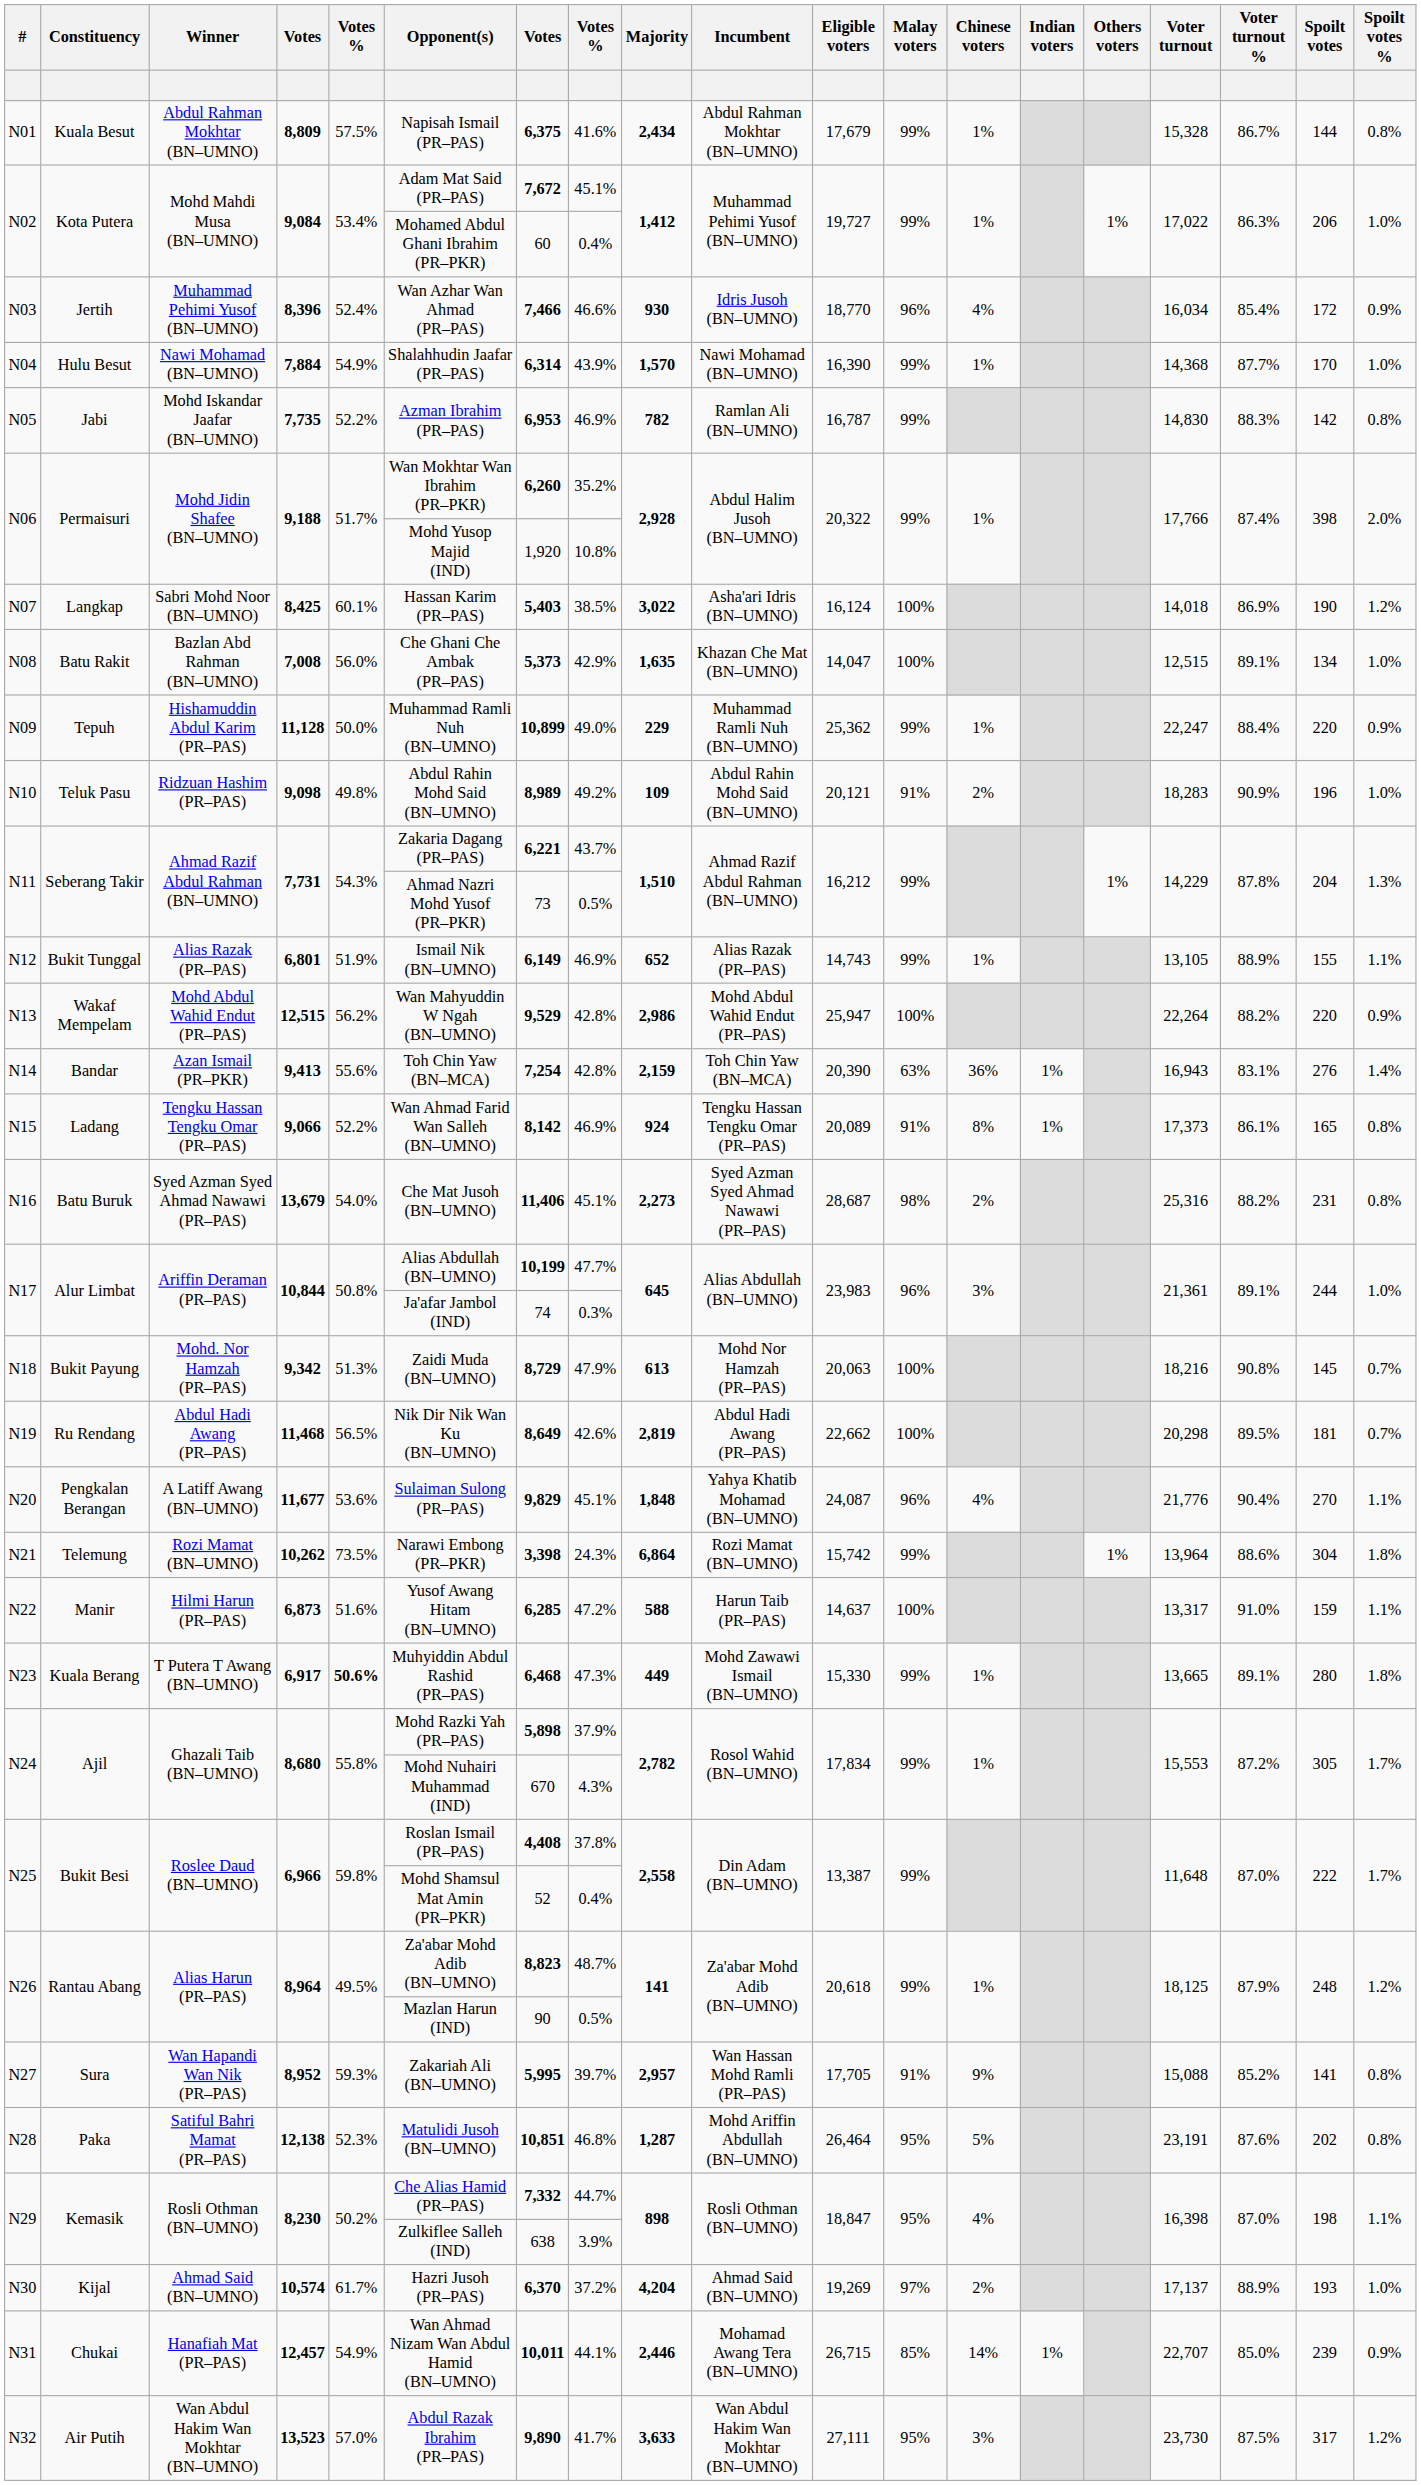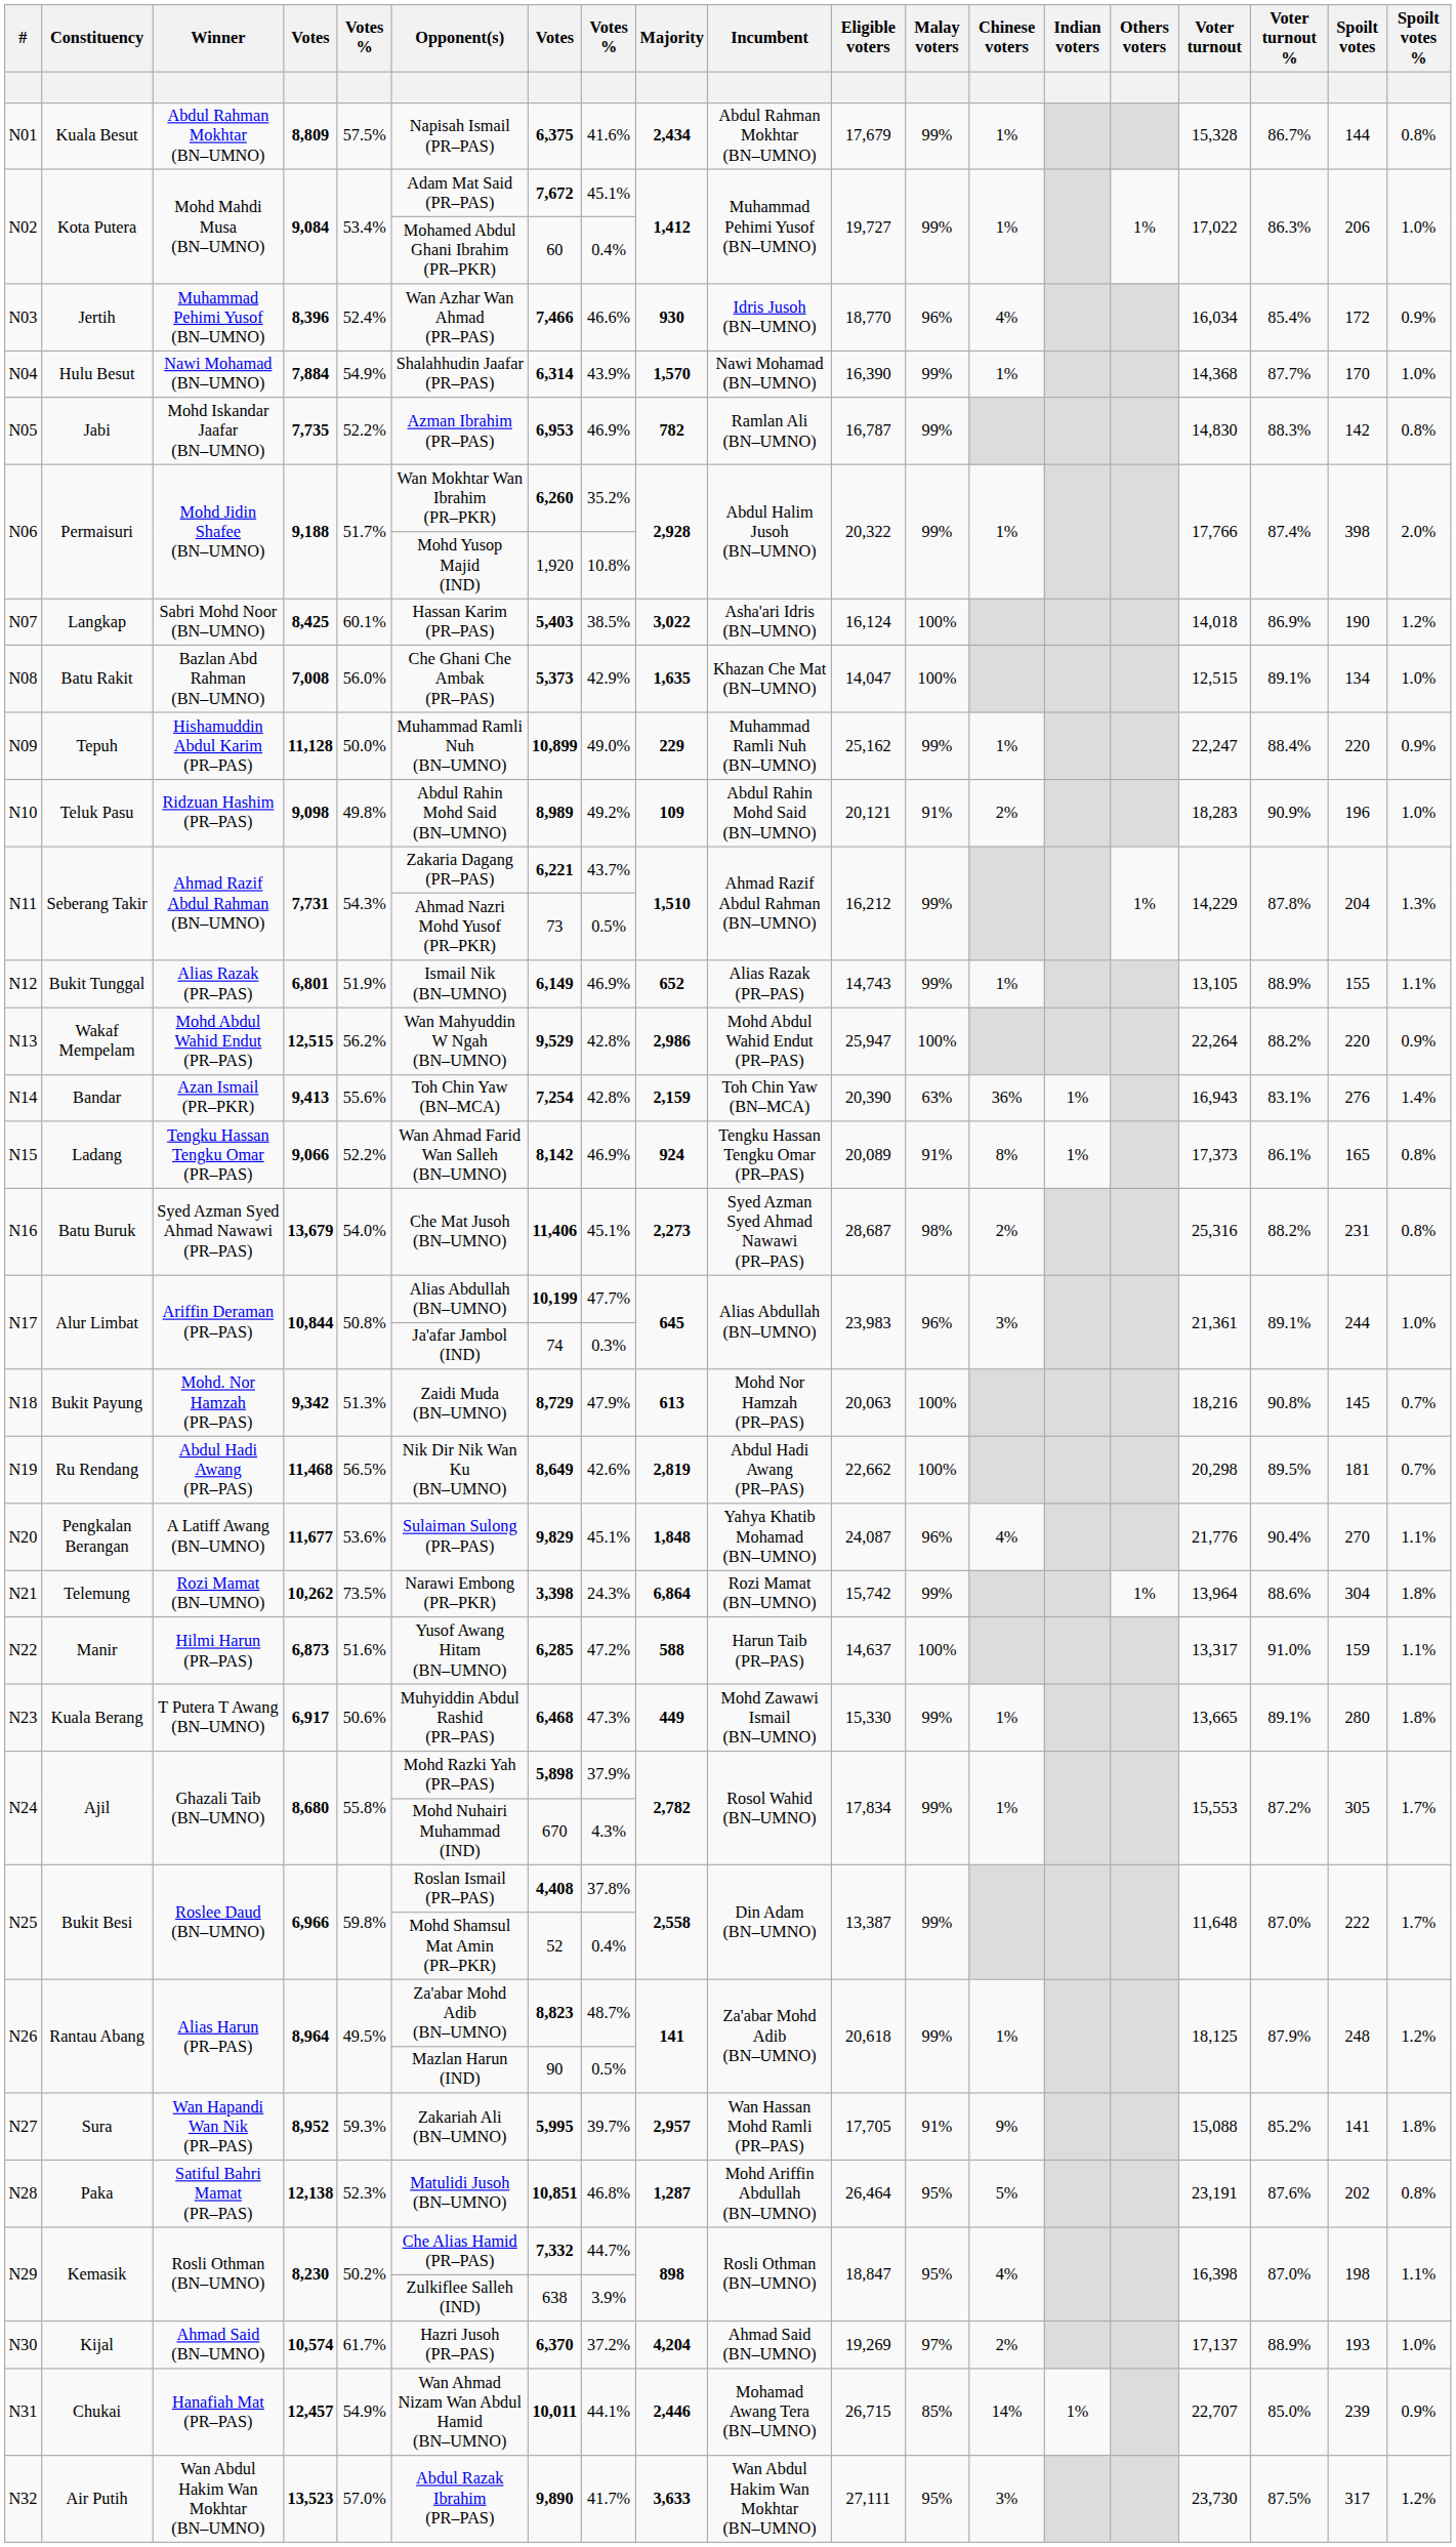N09 | Eligible voters: 25,362 -> 25,162
N23 | column 5: bold -> normal
N27 | Spoilt votes %: 0.8% -> 1.8%
